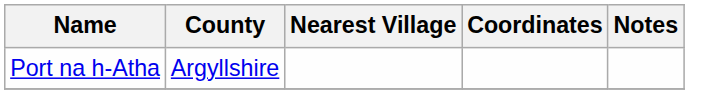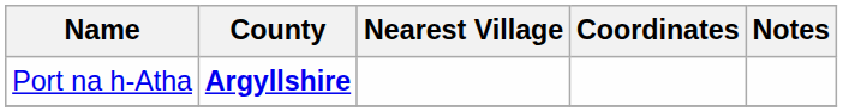Port na h-Atha | County: normal -> bold
